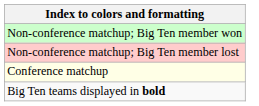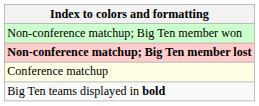row 3 | column 1: normal -> bold
